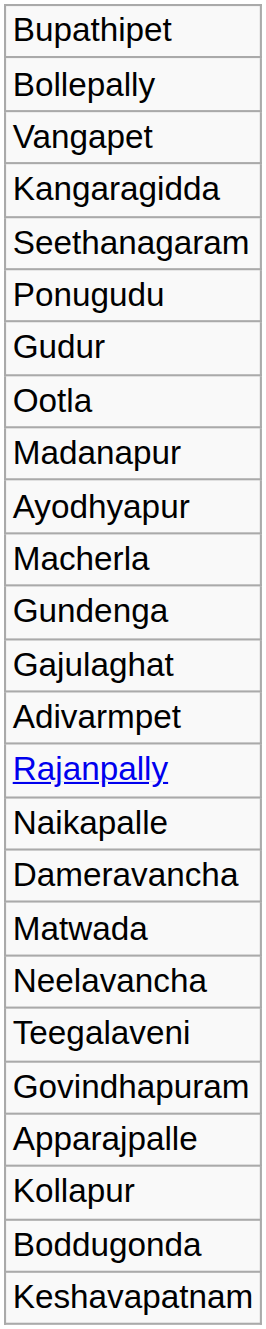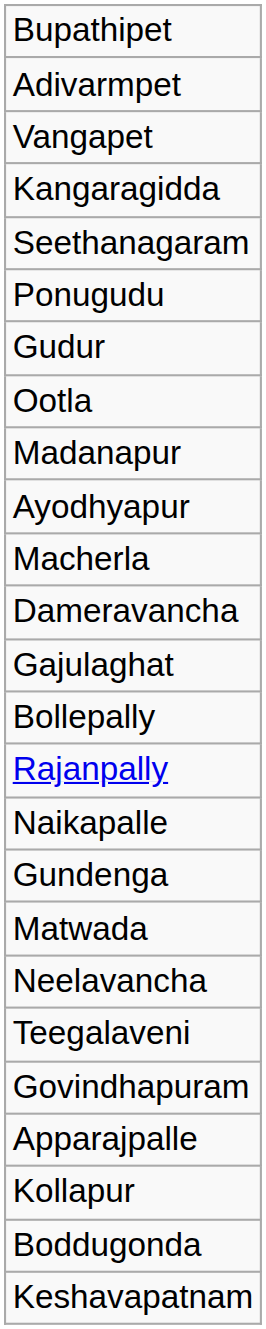row 2 | column 1: Bollepally -> Adivarmpet
row 12 | column 1: Gundenga -> Dameravancha
row 14 | column 1: Adivarmpet -> Bollepally
row 17 | column 1: Dameravancha -> Gundenga
